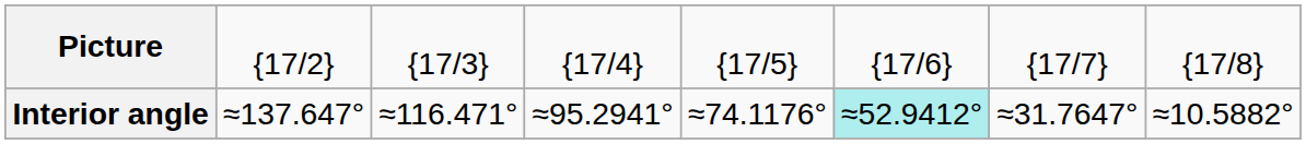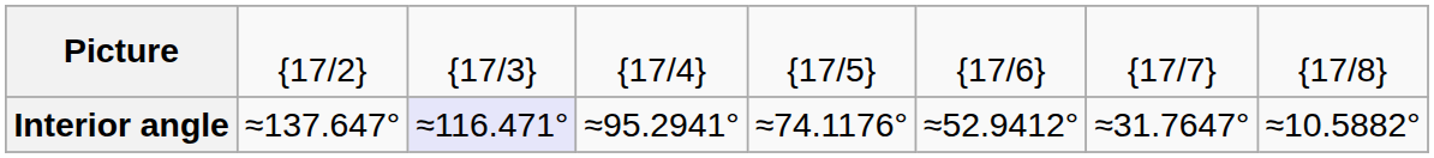Interior angle | column 3: no background -> lavender background
Interior angle | column 6: paleturquoise background -> no background
